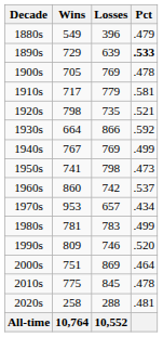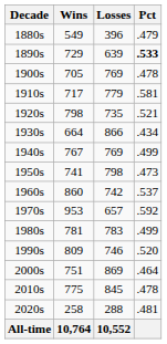1930s | Pct: .592 -> .434
1970s | Pct: .434 -> .592
